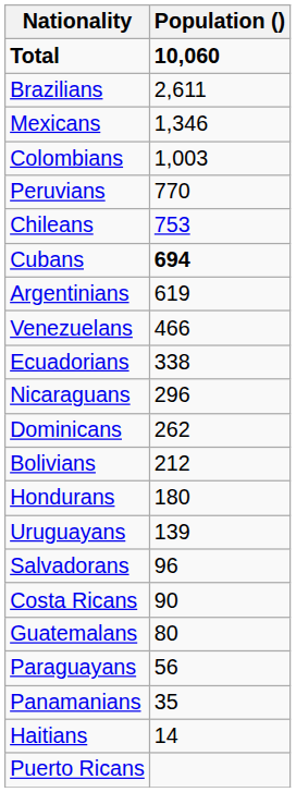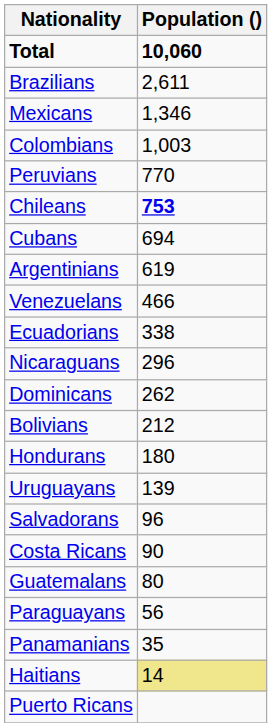Chileans | Population (): normal -> bold
Cubans | Population (): bold -> normal
Haitians | Population (): no background -> khaki background
